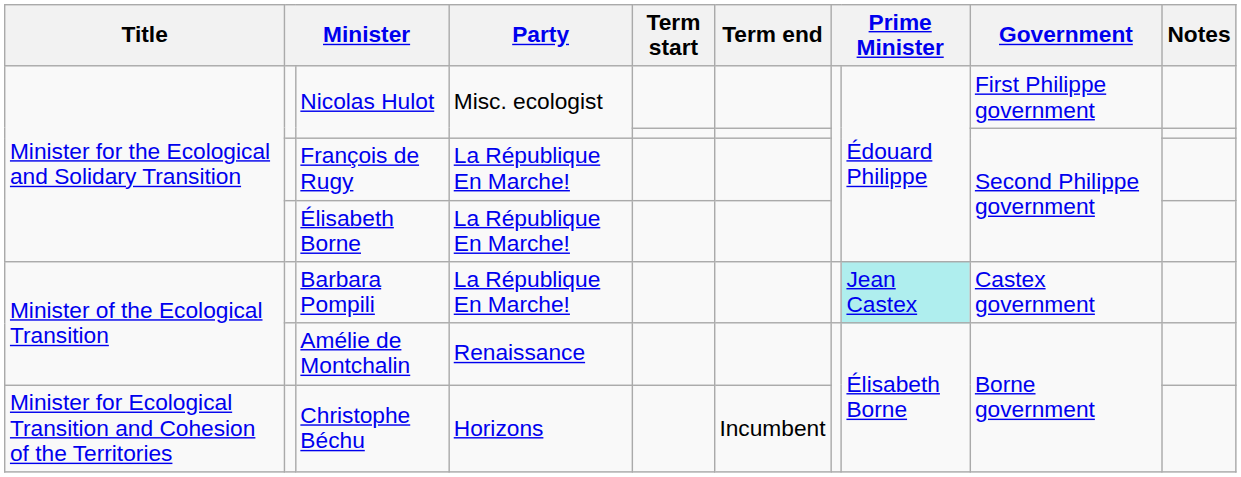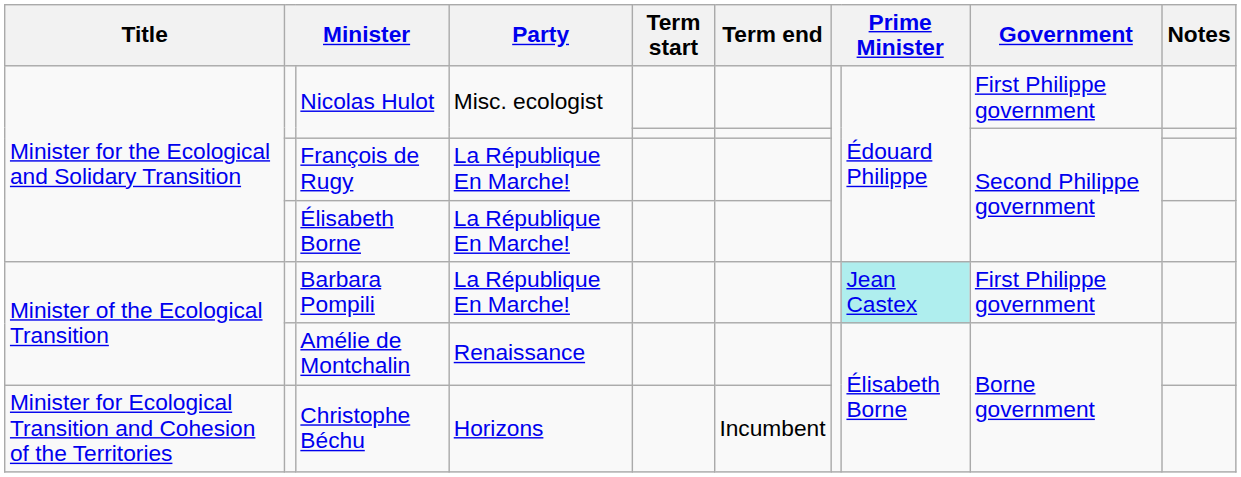Barbara Pompili | Government: Castex government -> First Philippe government
